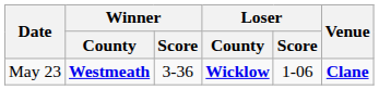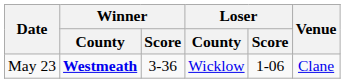May 23 | Loser / County: bold -> normal
May 23 | Venue: bold -> normal
